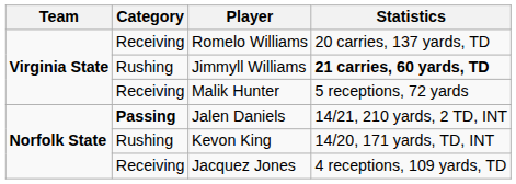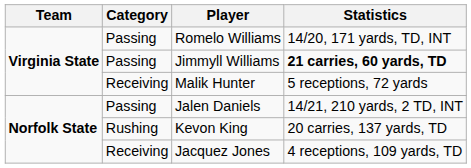Romelo Williams | Category: Receiving -> Passing
Romelo Williams | Statistics: 20 carries, 137 yards, TD -> 14/20, 171 yards, TD, INT
Jimmyll Williams | Category: Rushing -> Passing
Jalen Daniels | Category: bold -> normal
Kevon King | Statistics: 14/20, 171 yards, TD, INT -> 20 carries, 137 yards, TD
